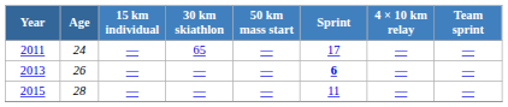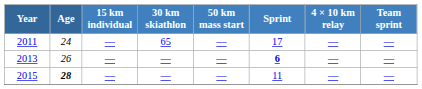2015 | Age: normal -> bold
